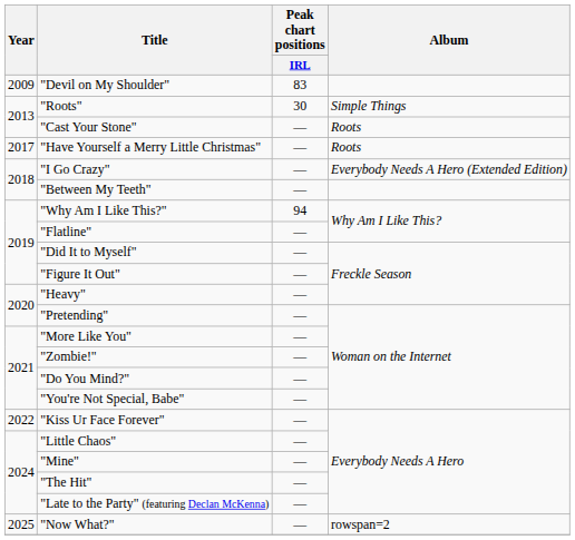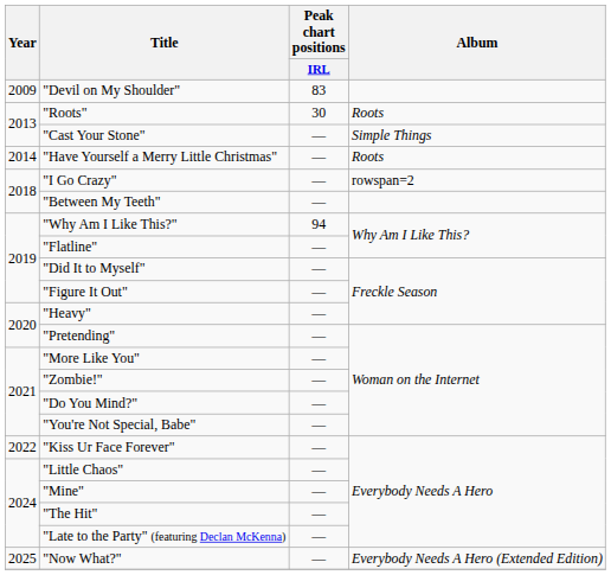"Roots" | Album: Simple Things -> Roots
"Cast Your Stone" | Album: Roots -> Simple Things
"Have Yourself a Merry Little Christmas" | Year: 2017 -> 2014
"I Go Crazy" | Album: Everybody Needs A Hero (Extended Edition) -> rowspan=2
"Now What?" | Album: rowspan=2 -> Everybody Needs A Hero (Extended Edition)
